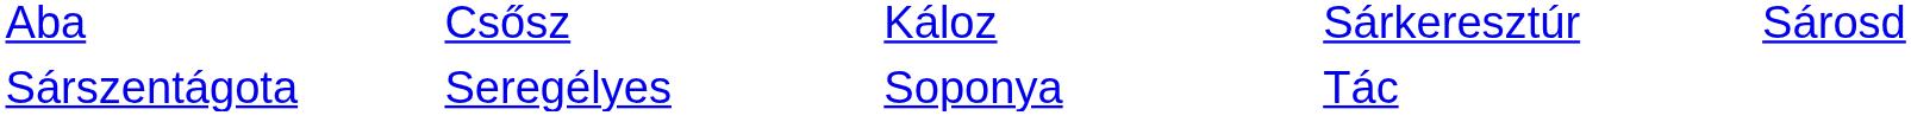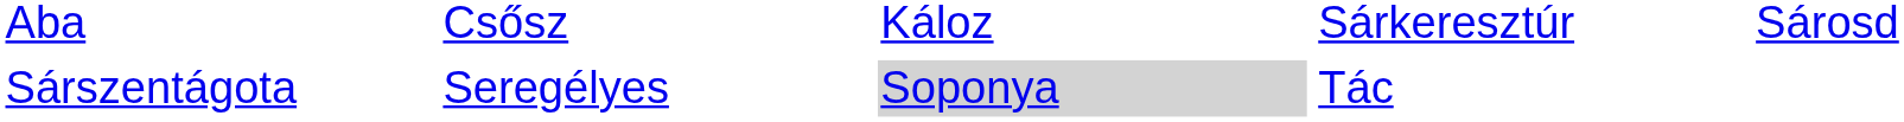Sárszentágota | column 3: no background -> lightgrey background
